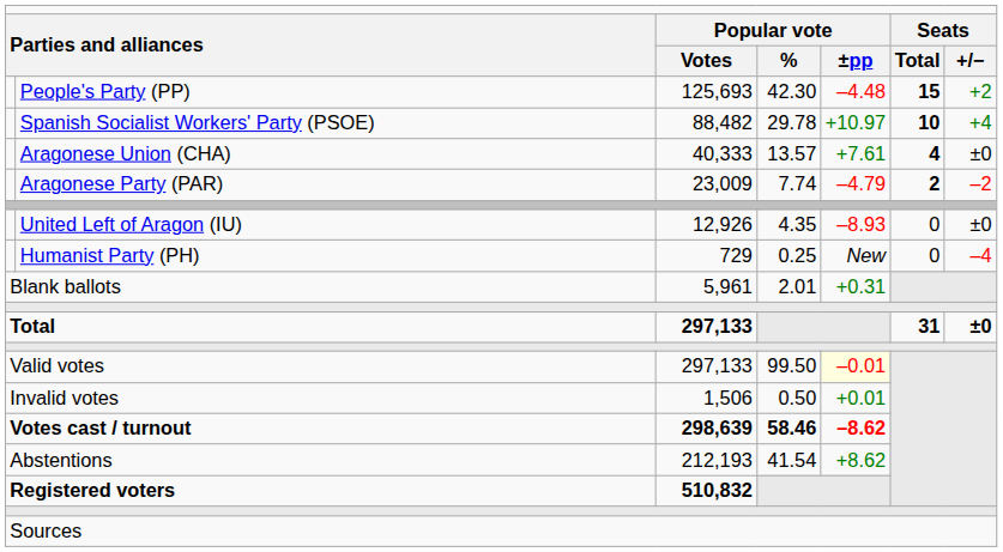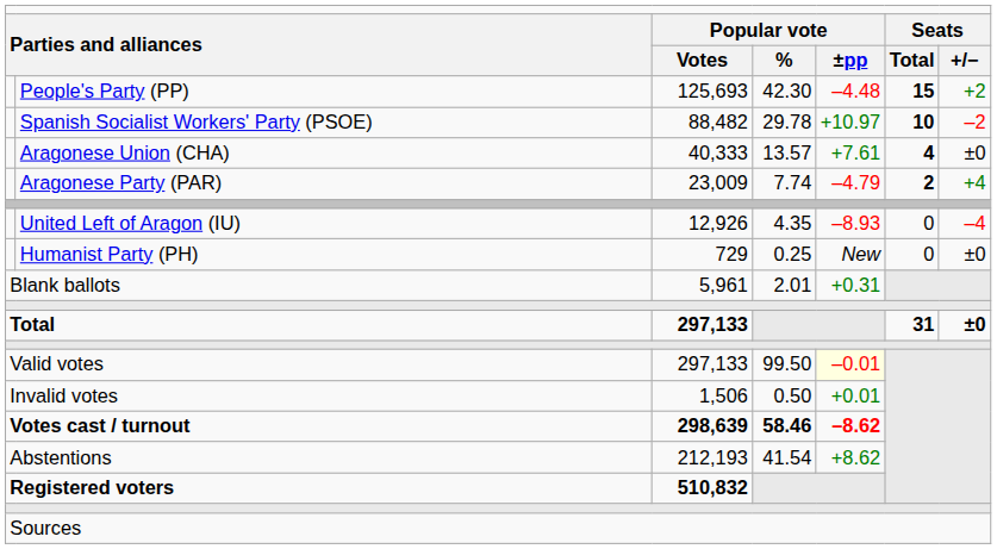Spanish Socialist Workers' Party (PSOE) | column 7: +4 -> –2
Aragonese Party (PAR) | column 7: –2 -> +4
United Left of Aragon (IU) | column 7: ±0 -> –4
Humanist Party (PH) | column 7: –4 -> ±0
